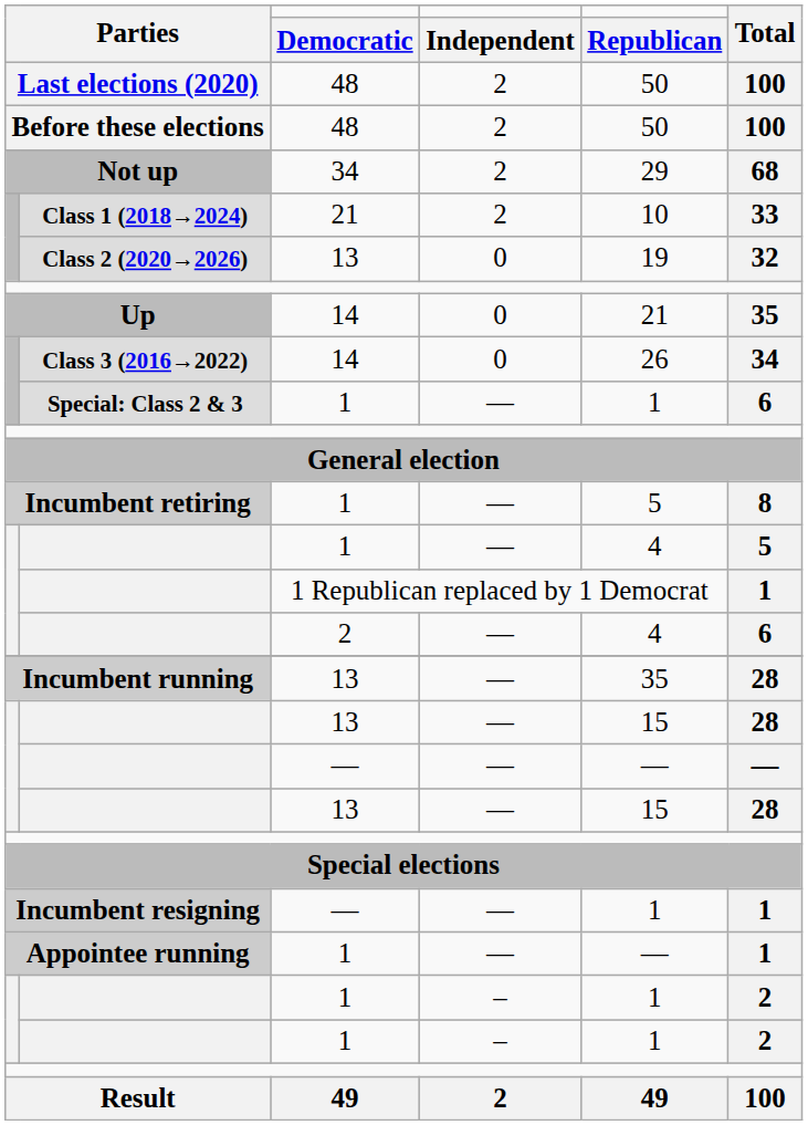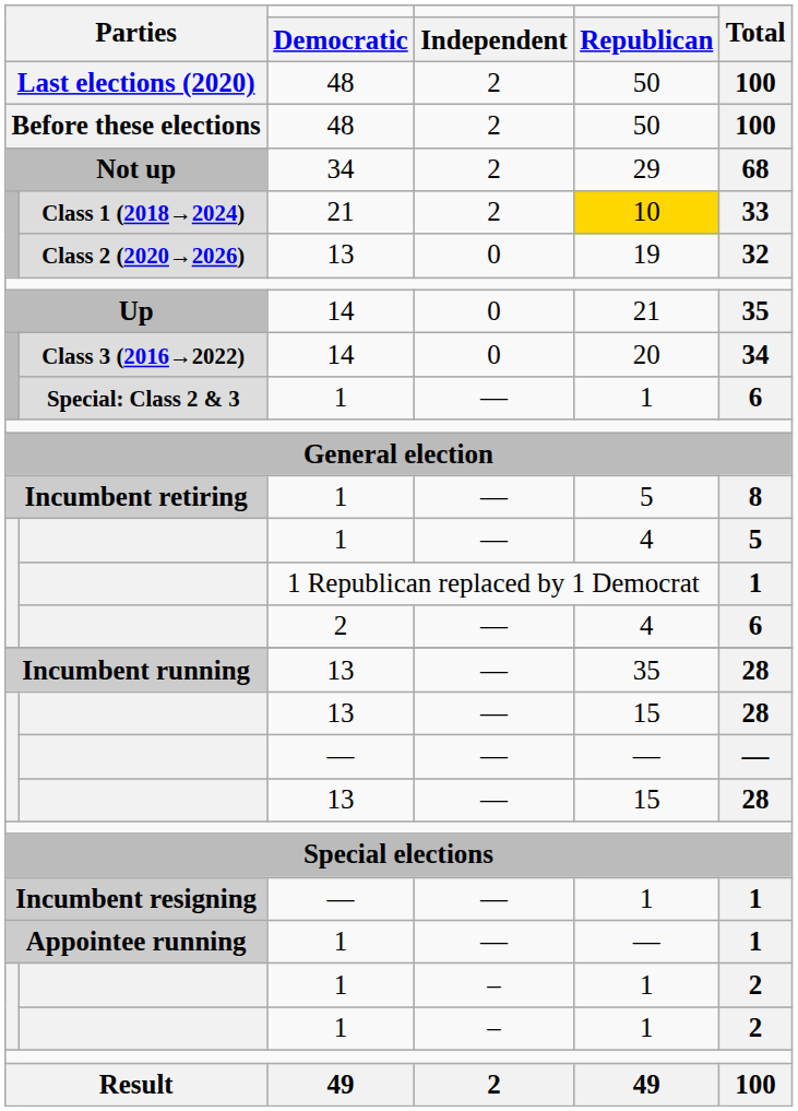Class 1 (2018→2024) | Republican: no background -> gold background
Class 3 (2016→2022) | Republican: 26 -> 20
